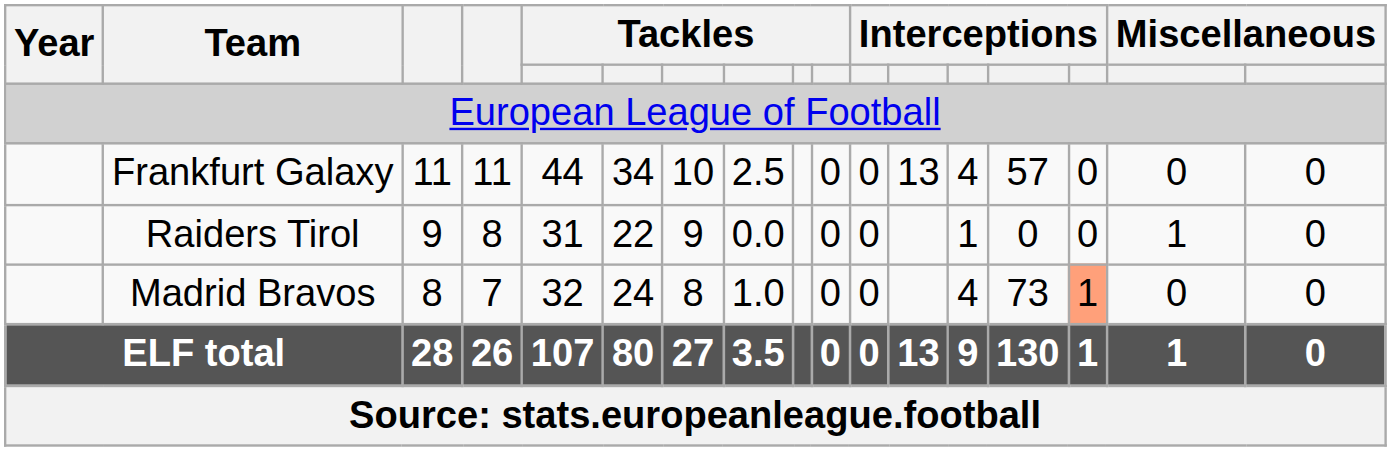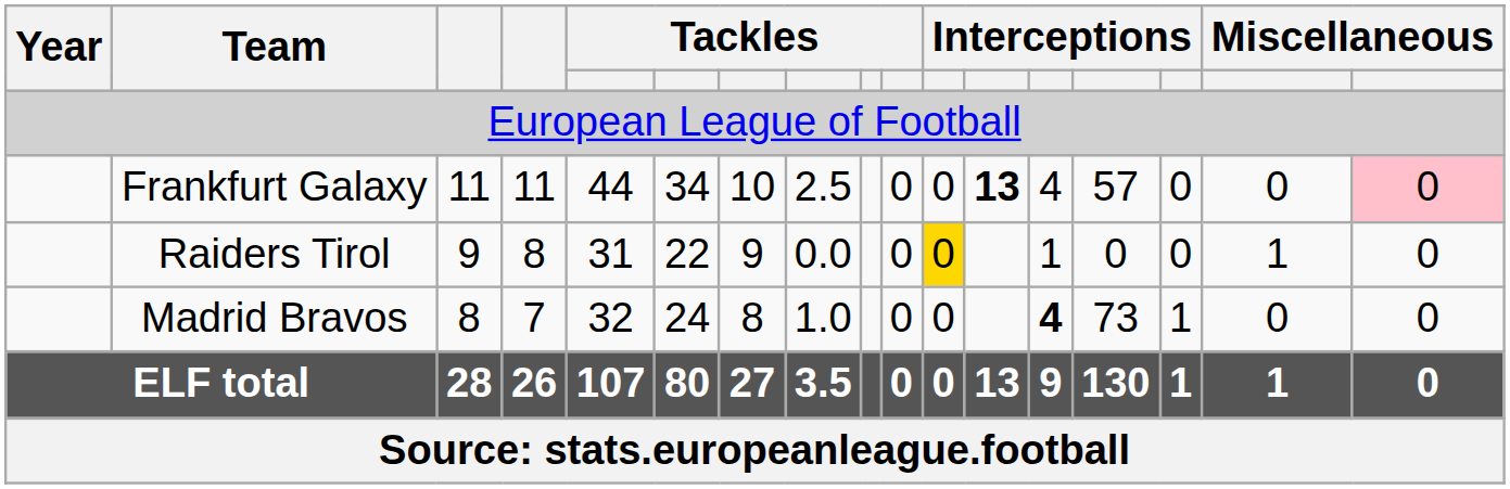Frankfurt Galaxy | column 12: normal -> bold
Frankfurt Galaxy | column 17: no background -> pink background
Raiders Tirol | column 11: no background -> gold background
Madrid Bravos | column 13: normal -> bold
Madrid Bravos | column 15: lightsalmon background -> no background
